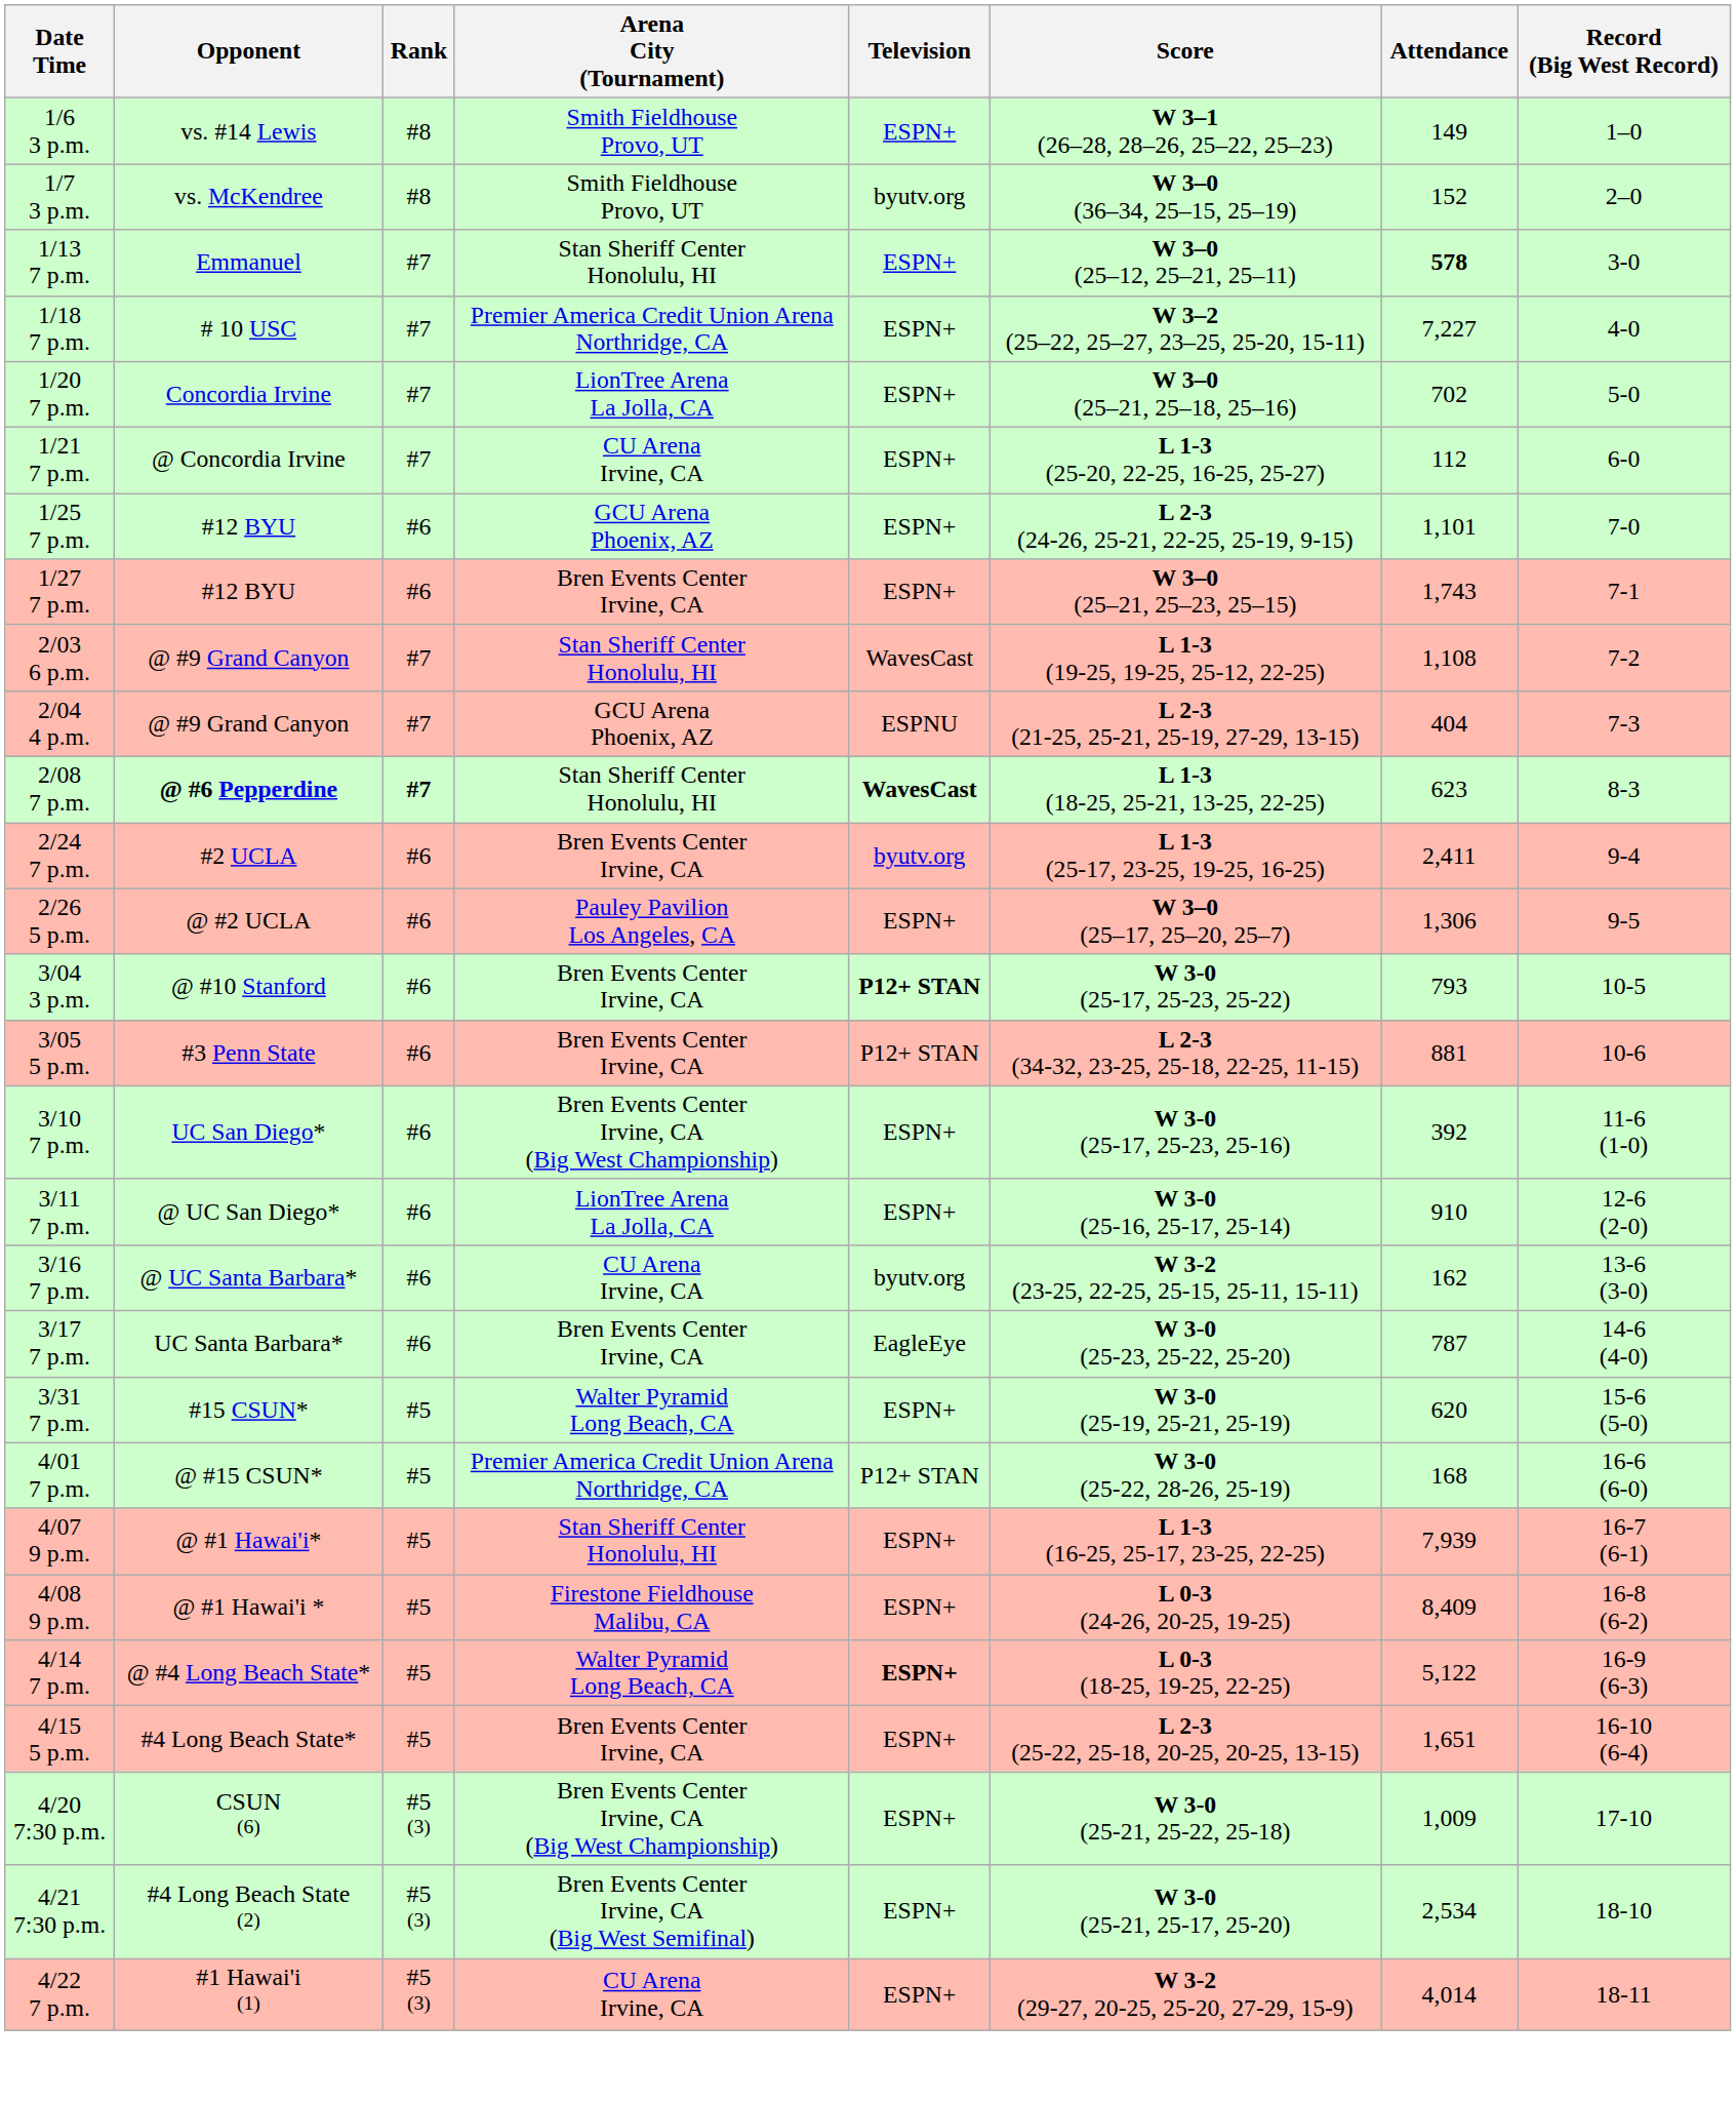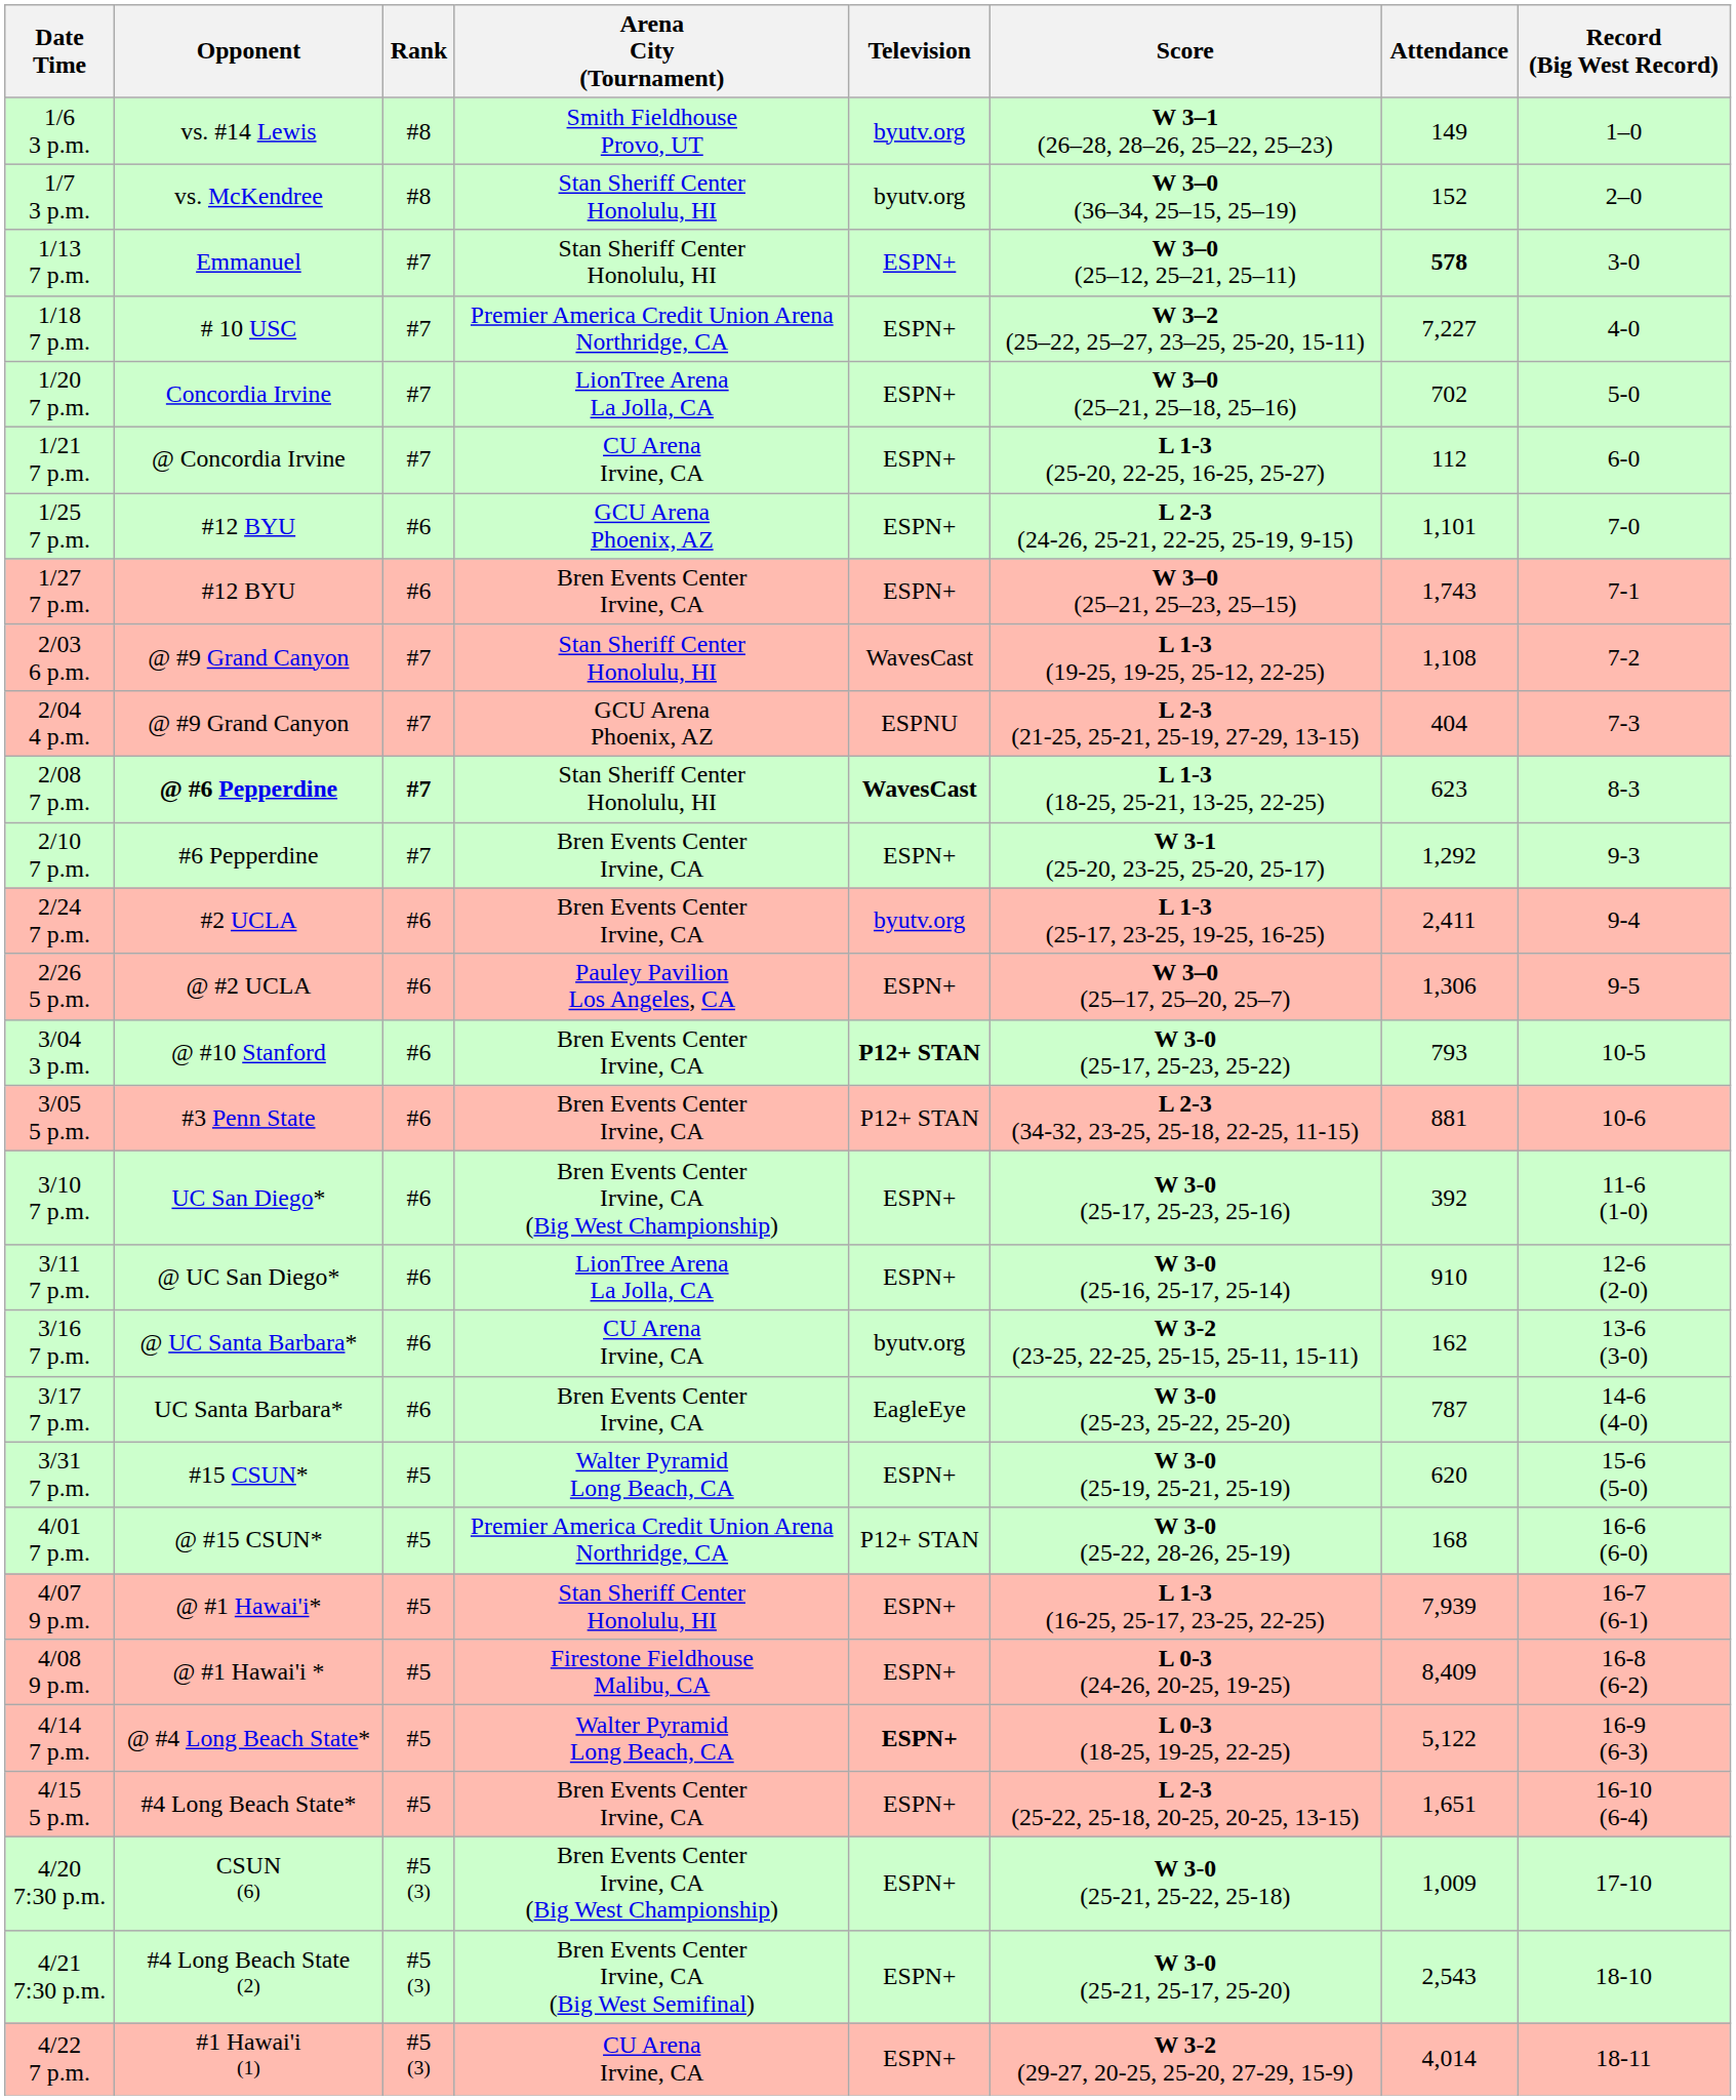1/6 3 p.m. | Television: ESPN+ -> byutv.org
1/7 3 p.m. | Arena City (Tournament): Smith Fieldhouse Provo, UT -> Stan Sheriff Center Honolulu, HI
+ row: 2/10 7 p.m. | #6 Pepperdine | #7 | Bren Events Center Irvine, CA | ESPN+ | W 3-1 (25-20, 23-25, 25-20, 25-17) | 1,292 | 9-3
4/21 7:30 p.m. | Attendance: 2,534 -> 2,543
